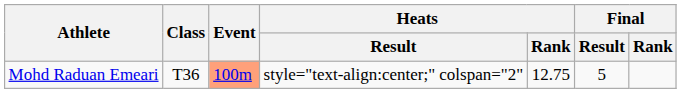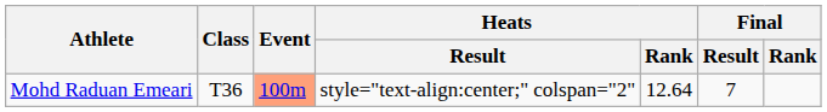Mohd Raduan Emeari | Heats / Rank: 12.75 -> 12.64
Mohd Raduan Emeari | Final / Result: 5 -> 7
